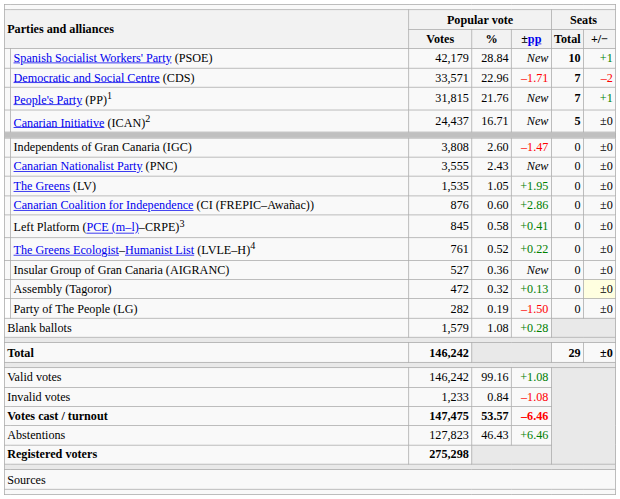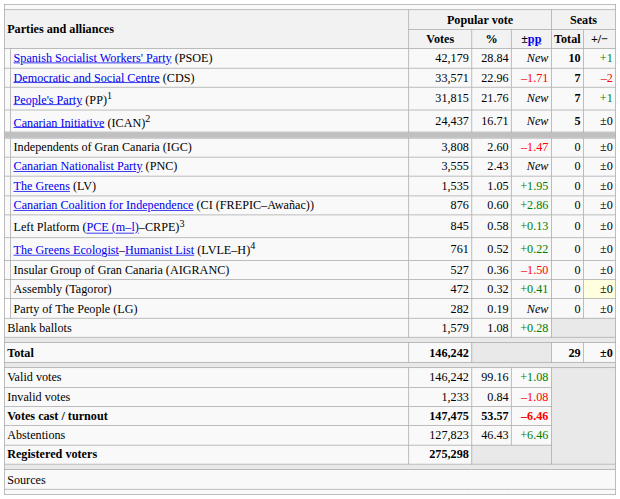Left Platform (PCE (m–l)–CRPE)3 | column 5: +0.41 -> +0.13
Insular Group of Gran Canaria (AIGRANC) | column 5: New -> –1.50
Assembly (Tagoror) | column 5: +0.13 -> +0.41
Party of The People (LG) | column 5: –1.50 -> New
